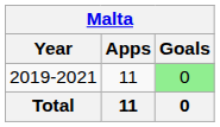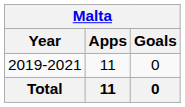2019-2021 | Goals: lightgreen background -> no background
